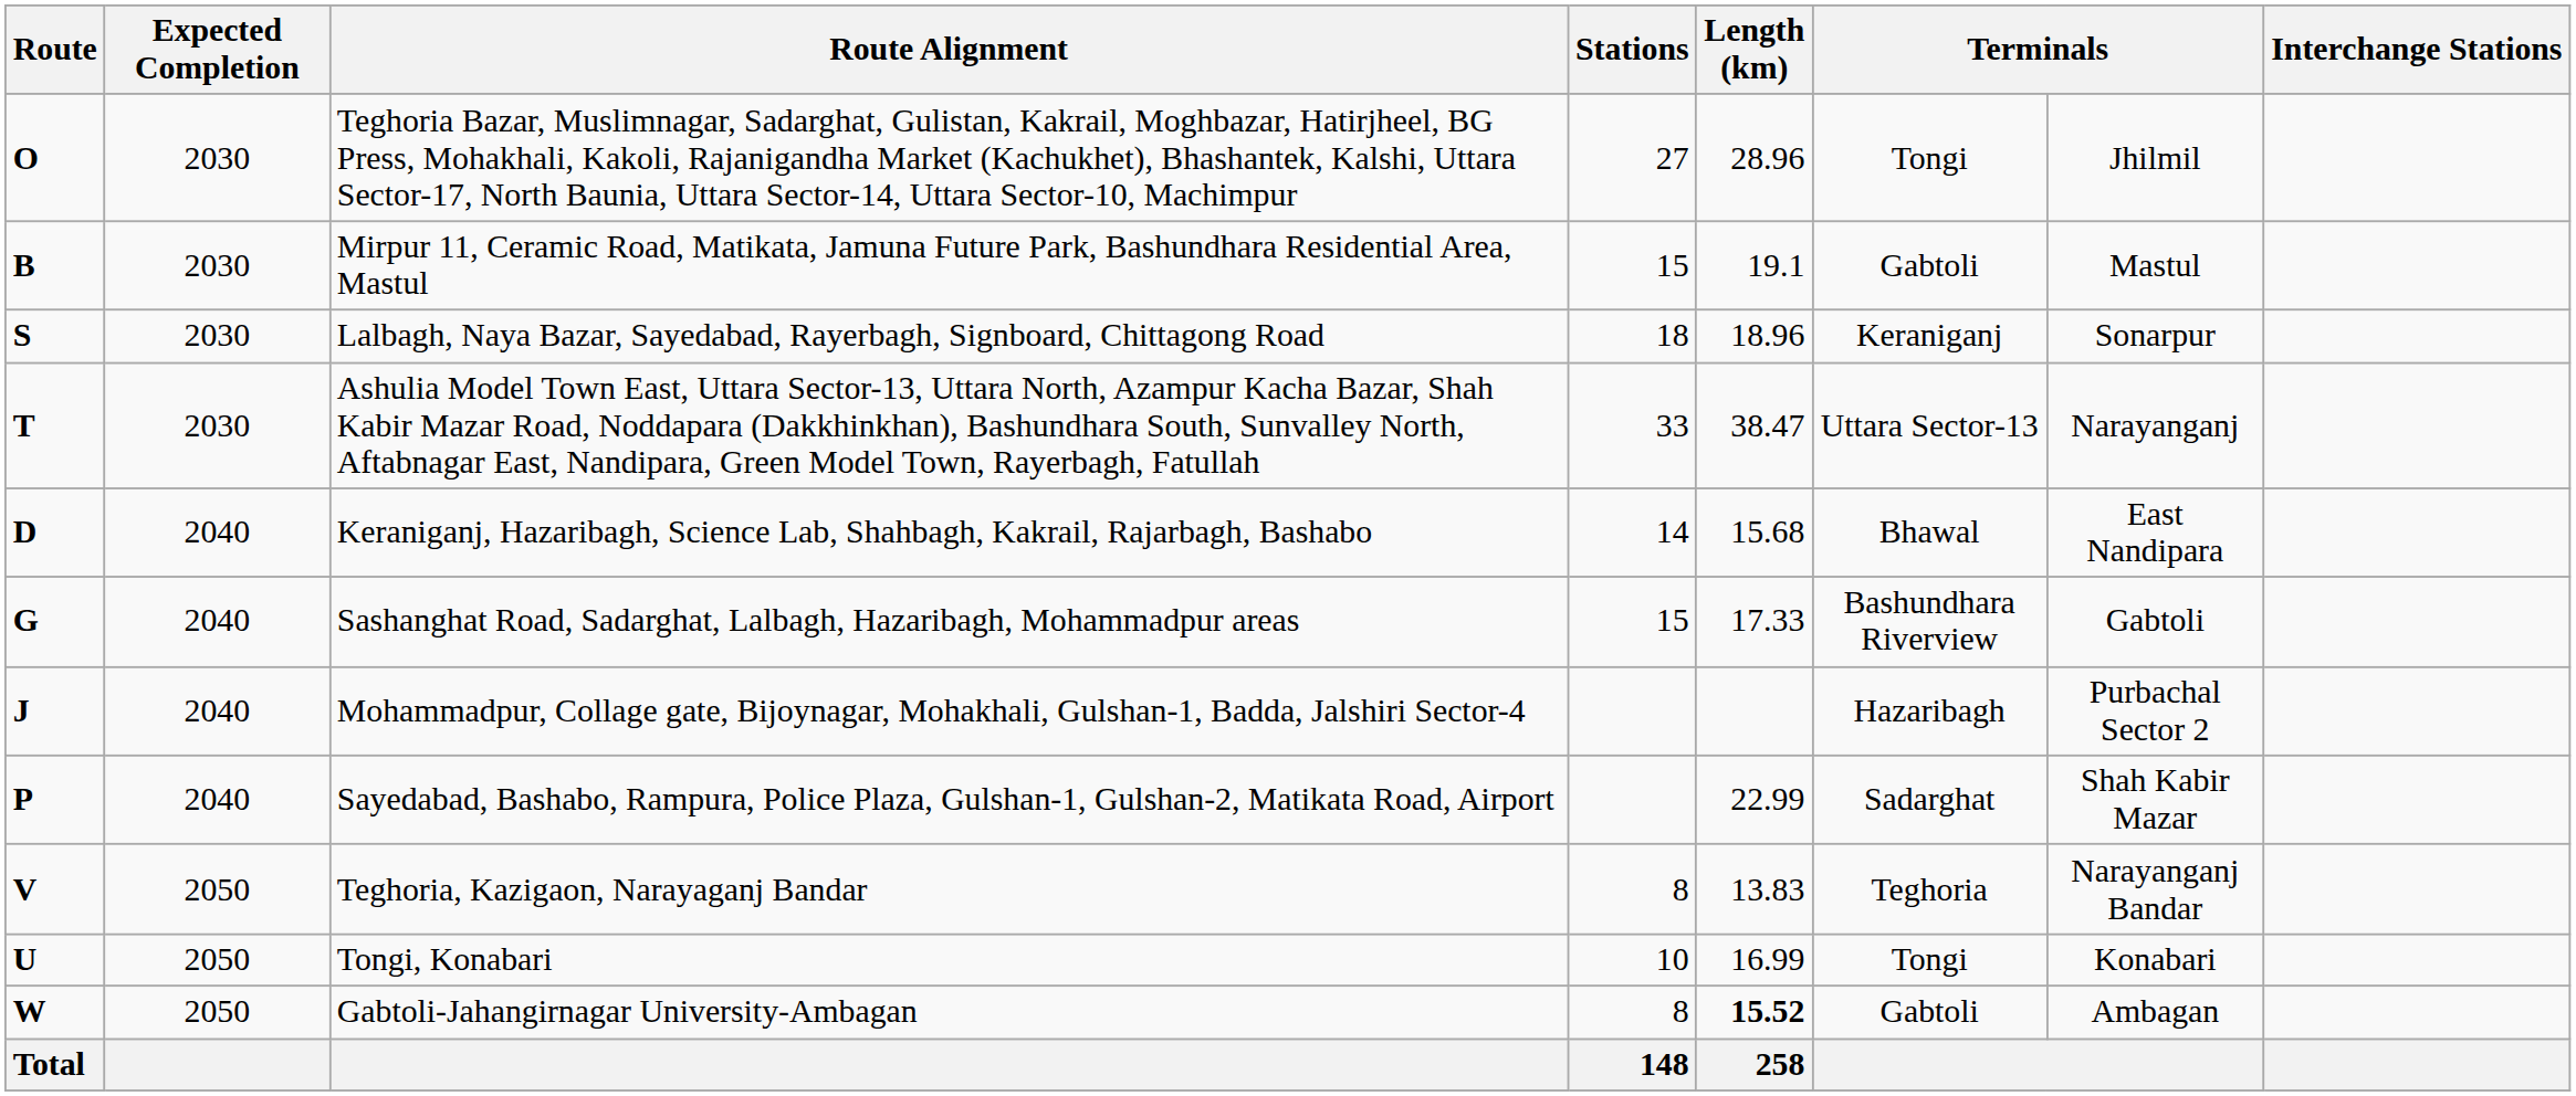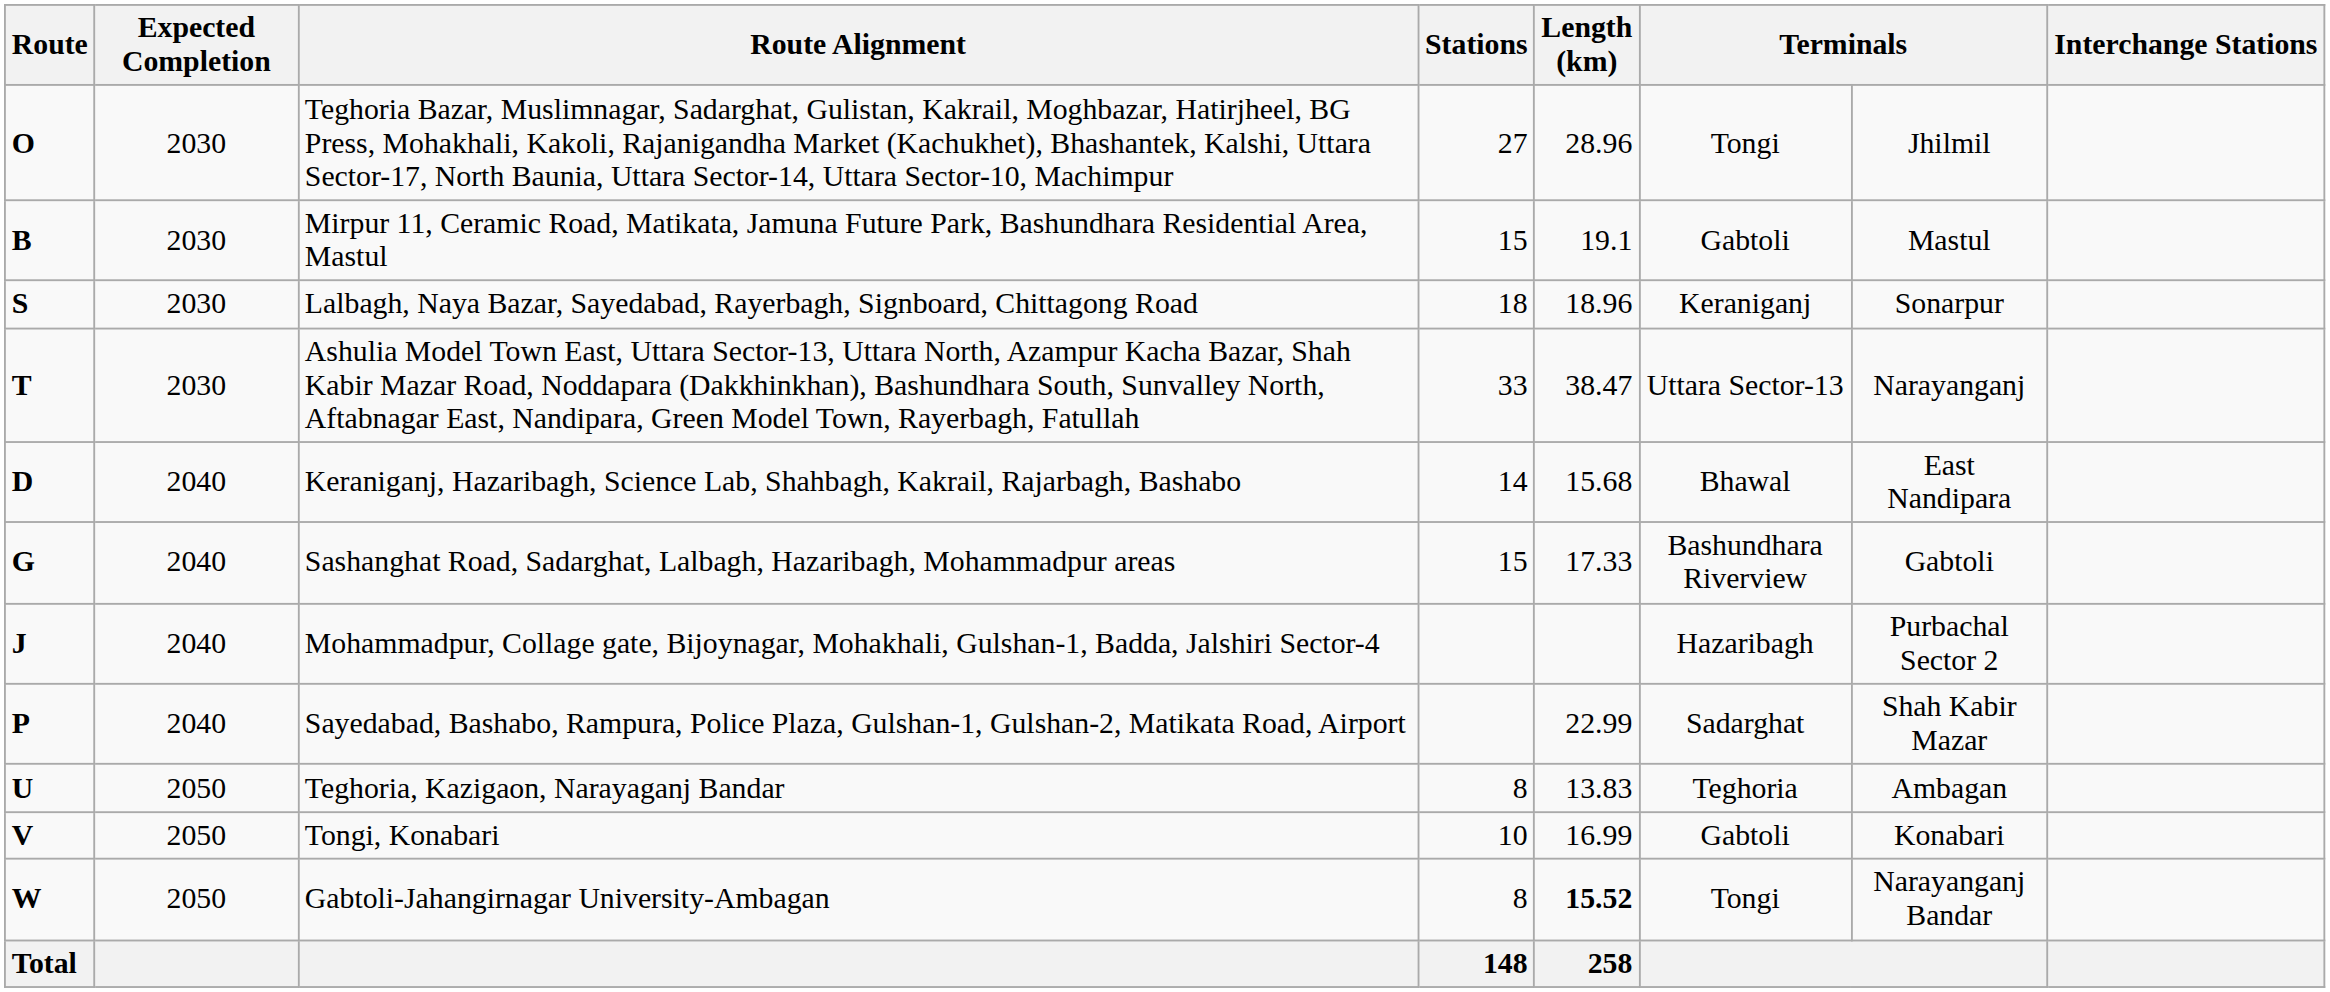Teghoria, Kazigaon, Narayaganj Bandar | Route: V -> U
Teghoria, Kazigaon, Narayaganj Bandar | column 7: Narayanganj Bandar -> Ambagan
Tongi, Konabari | Route: U -> V
Tongi, Konabari | column 6: Tongi -> Gabtoli
Gabtoli-Jahangirnagar University-Ambagan | column 6: Gabtoli -> Tongi
Gabtoli-Jahangirnagar University-Ambagan | column 7: Ambagan -> Narayanganj Bandar
